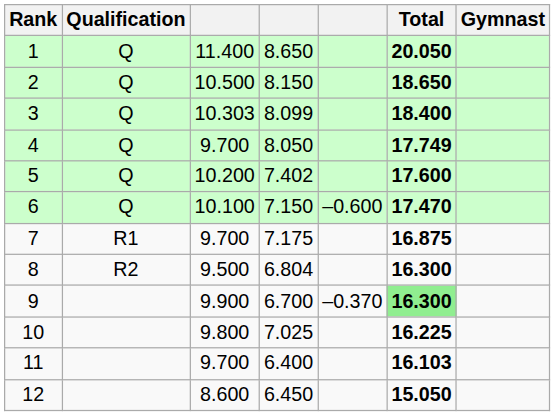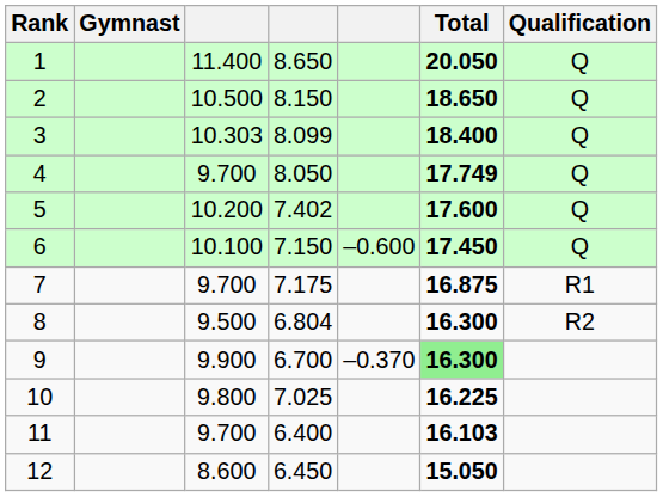columns swapped: Gymnast <-> Qualification
6 | Total: 17.470 -> 17.450
